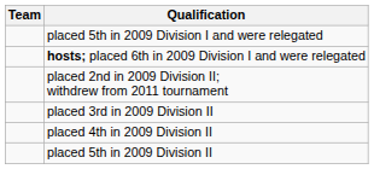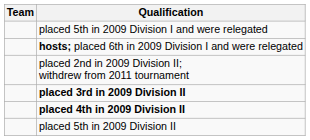placed 3rd in 2009 Division II | Qualification: normal -> bold
placed 4th in 2009 Division II | Qualification: normal -> bold
